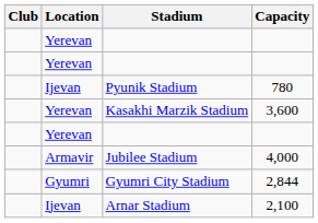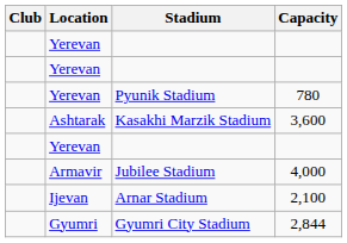Pyunik Stadium | Location: Ijevan -> Yerevan
Kasakhi Marzik Stadium | Location: Yerevan -> Ashtarak
rows swapped: Arnar Stadium <-> Gyumri City Stadium
